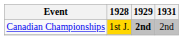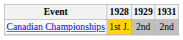Canadian Championships | 1929: bold -> normal
